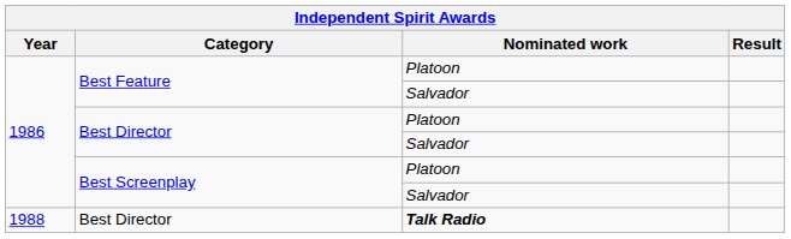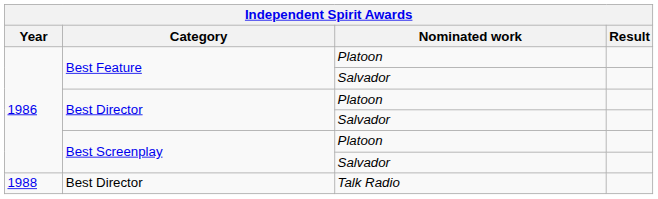Best Director / Talk Radio | Nominated work: bold -> normal
